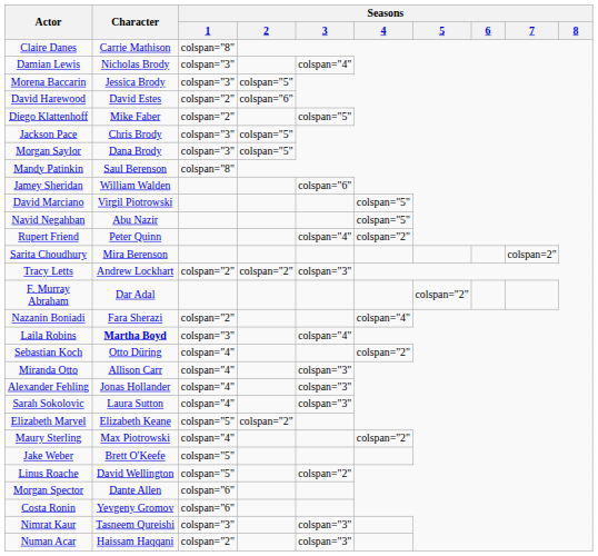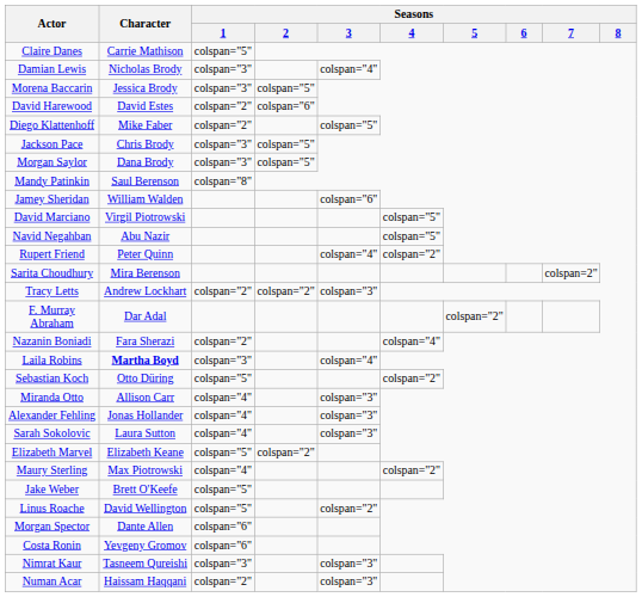Claire Danes | Seasons / 1: colspan="8" -> colspan="5"
Sebastian Koch | Seasons / 1: colspan="4" -> colspan="5"
